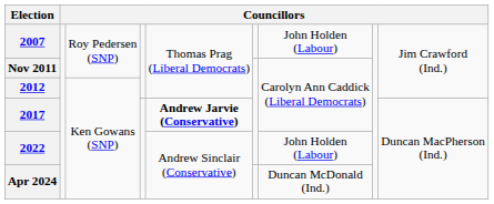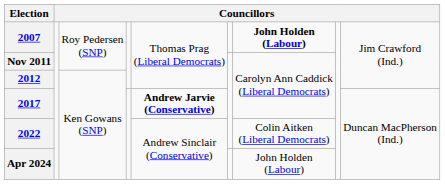2007 | column 7: normal -> bold
2022 | column 7: John Holden (Labour) -> Colin Aitken (Liberal Democrats)
Apr 2024 | column 7: Duncan McDonald (Ind.) -> John Holden (Labour)
